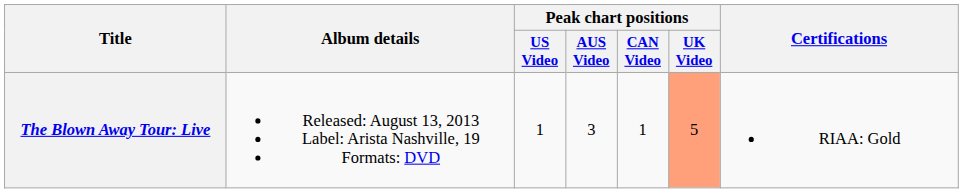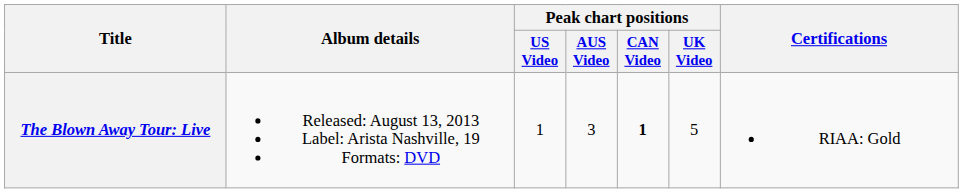The Blown Away Tour: Live | Peak chart positions / CAN Video: normal -> bold
The Blown Away Tour: Live | Peak chart positions / UK Video: lightsalmon background -> no background
